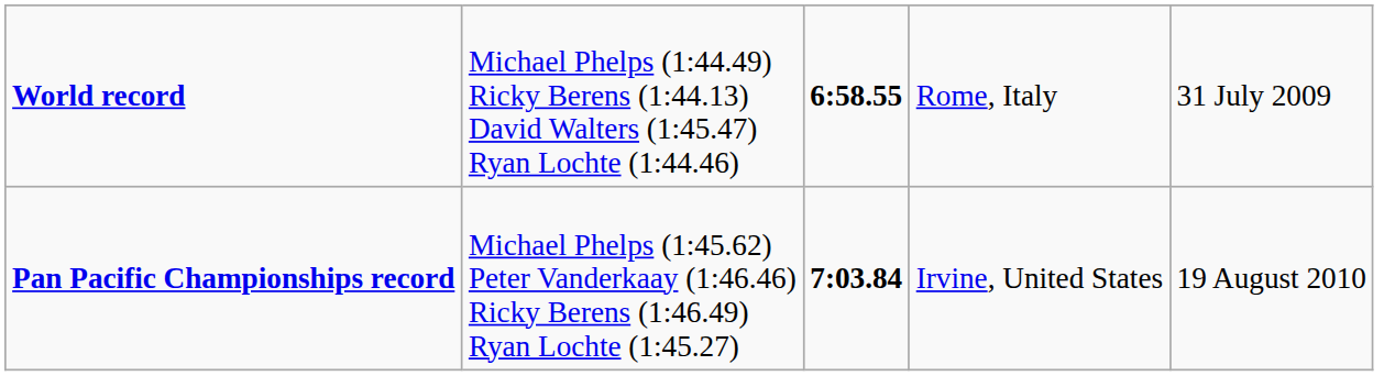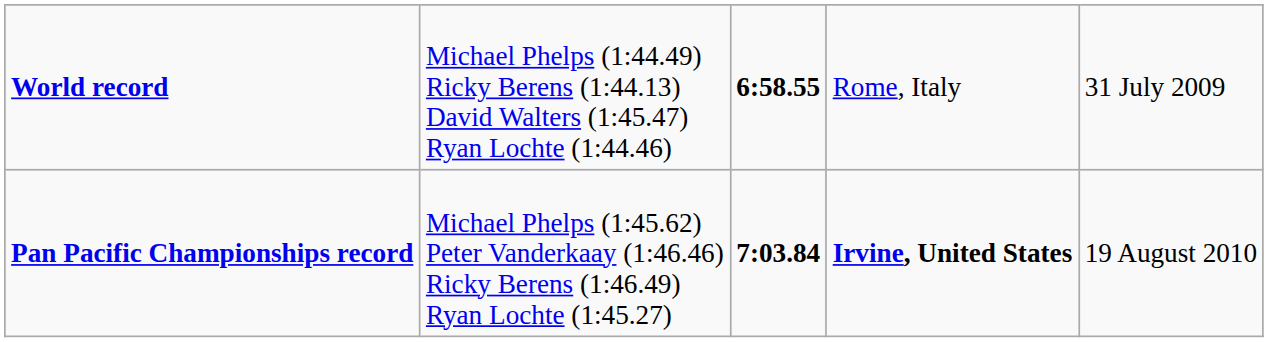Pan Pacific Championships record | column 4: normal -> bold
